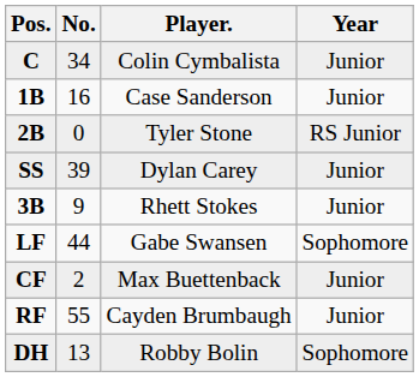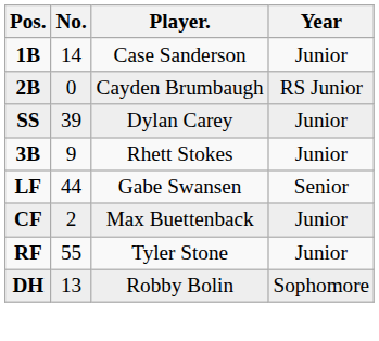- row: C | 34 | Colin Cymbalista | Junior
1B | No.: 16 -> 14
2B | Player.: Tyler Stone -> Cayden Brumbaugh
LF | Year: Sophomore -> Senior
RF | Player.: Cayden Brumbaugh -> Tyler Stone
